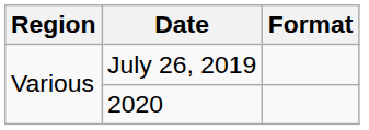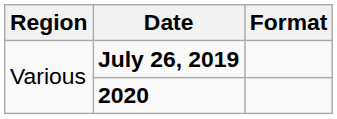July 26, 2019 | Date: normal -> bold
2020 | Date: normal -> bold
